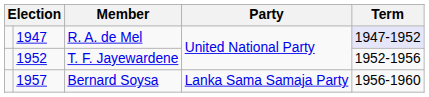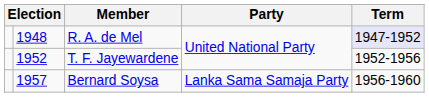R. A. de Mel | column 2: 1947 -> 1948
